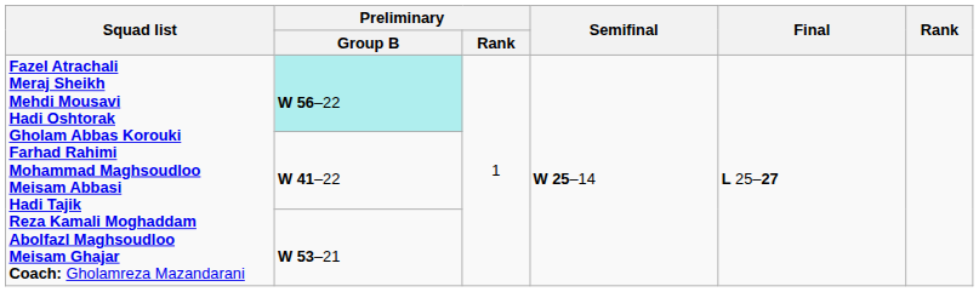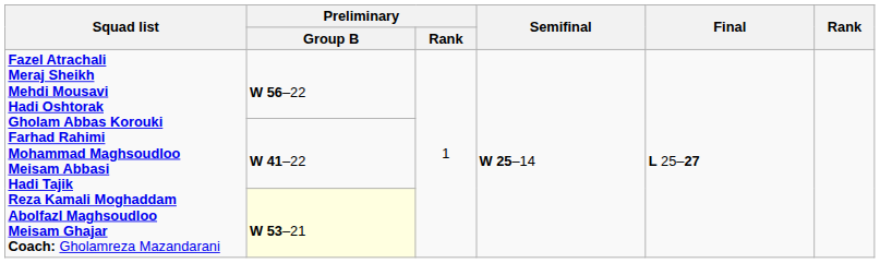W 56–22 | Preliminary / Group B: paleturquoise background -> no background
W 53–21 | Preliminary / Group B: no background -> lightyellow background
